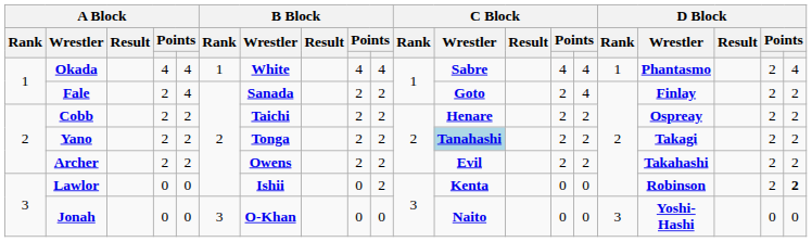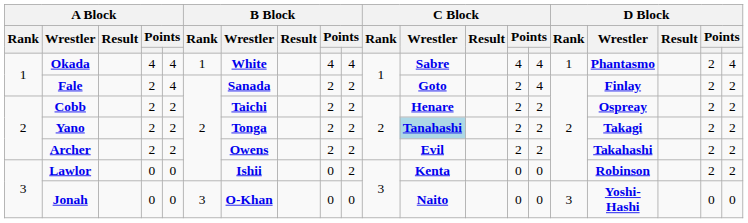Lawlor | column 20: bold -> normal
